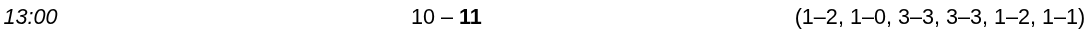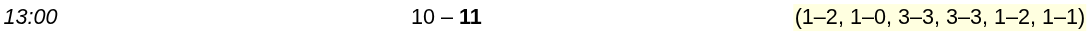13:00 | column 3: no background -> lightyellow background
